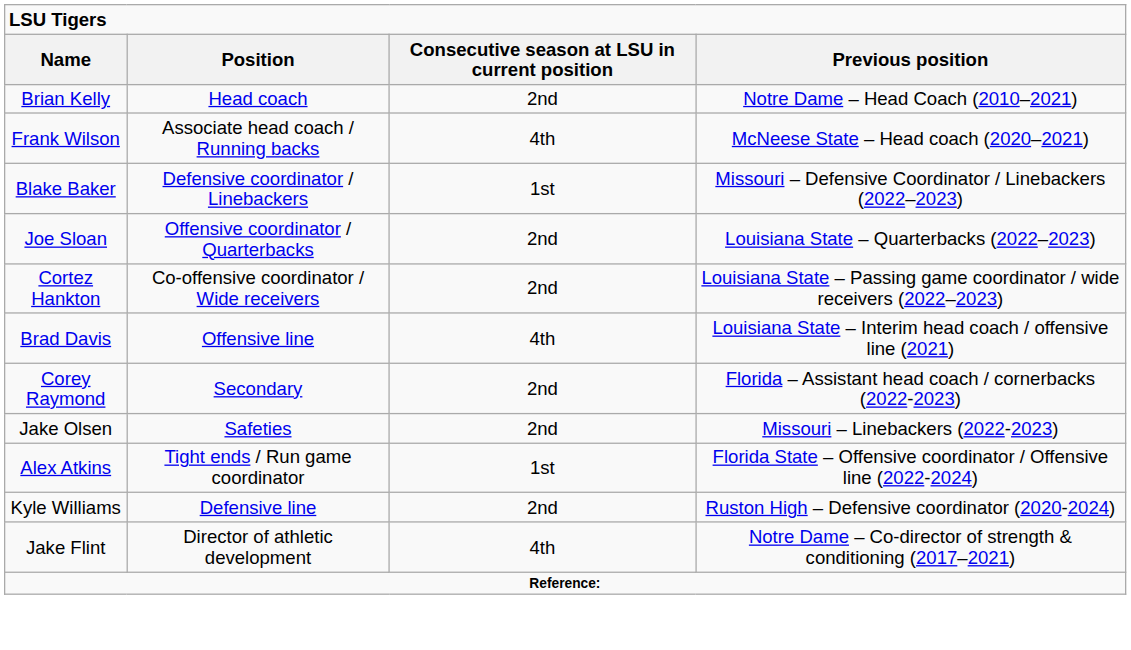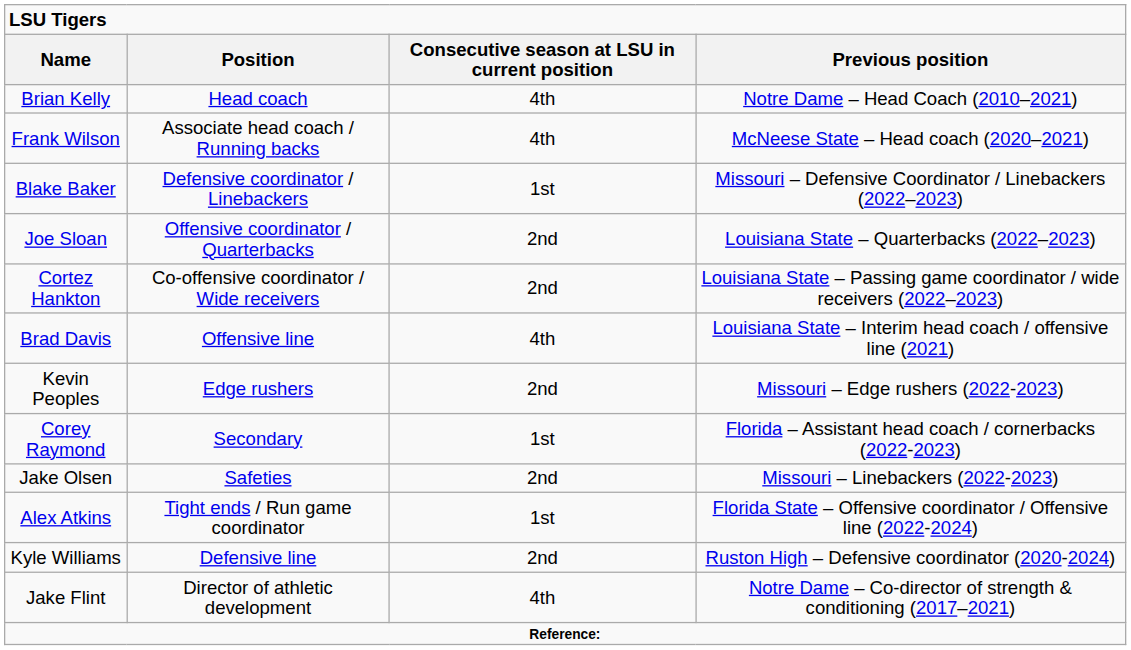Brian Kelly | Consecutive season at LSU in current position: 2nd -> 4th
+ row: Kevin Peoples | Edge rushers | 2nd | Missouri – Edge rushers (2022-2023)
Corey Raymond | Consecutive season at LSU in current position: 2nd -> 1st
